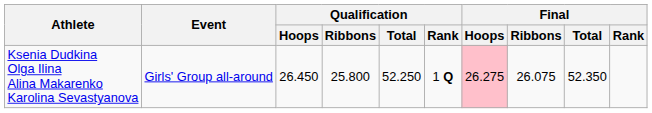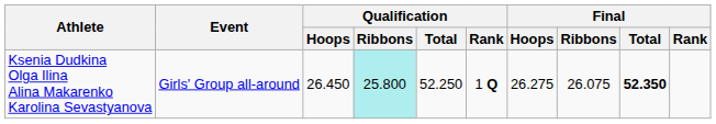row 3 | Qualification / Ribbons: no background -> paleturquoise background
row 3 | Final / Hoops: pink background -> no background
row 3 | Final / Total: normal -> bold
